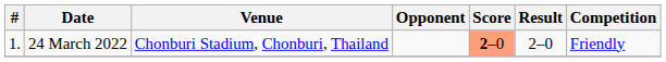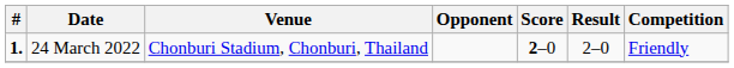24 March 2022 | #: normal -> bold
24 March 2022 | Score: lightsalmon background -> no background
